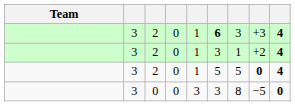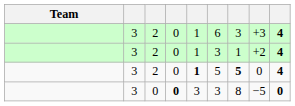row 2 | column 6: bold -> normal
row 4 | column 5: normal -> bold
row 4 | column 7: normal -> bold
row 4 | column 8: bold -> normal
row 5 | column 4: normal -> bold
